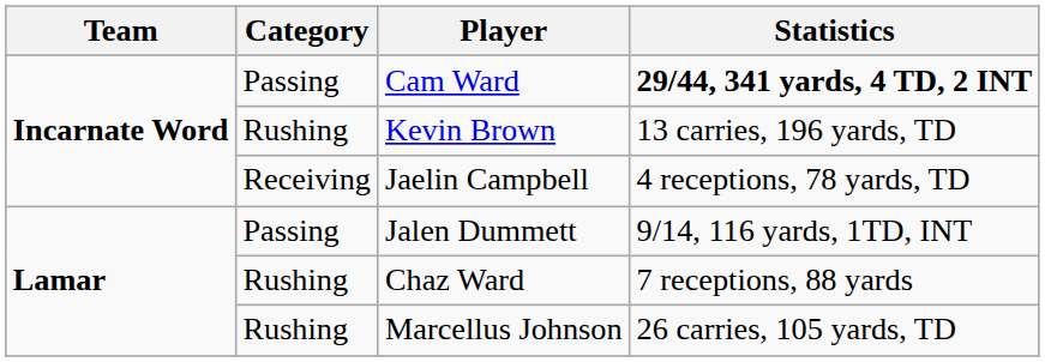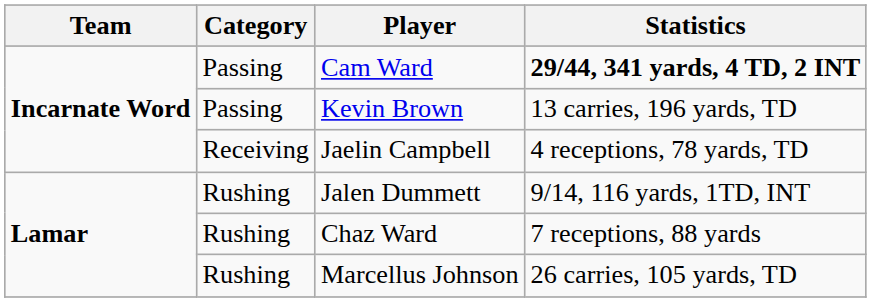Kevin Brown | Category: Rushing -> Passing
Jalen Dummett | Category: Passing -> Rushing
